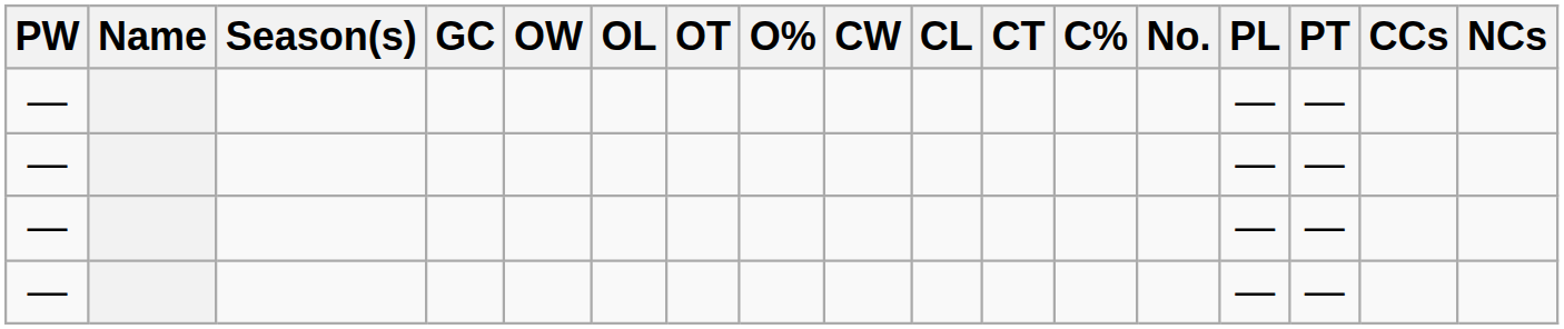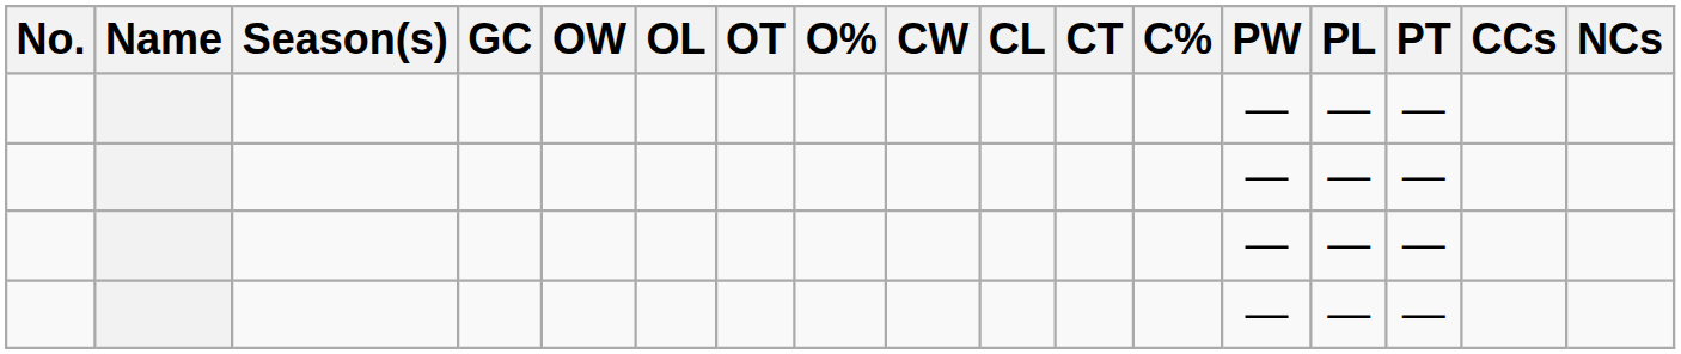columns swapped: No. <-> PW
